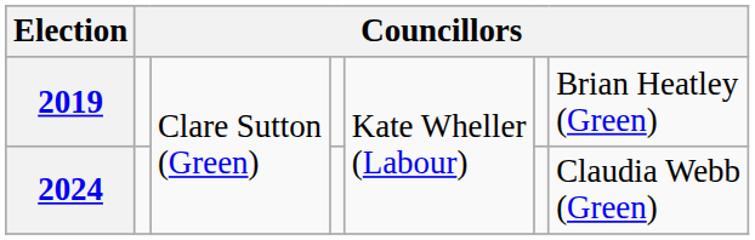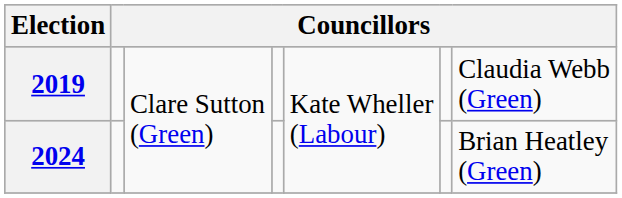2019 | column 7: Brian Heatley (Green) -> Claudia Webb (Green)
2024 | column 7: Claudia Webb (Green) -> Brian Heatley (Green)
